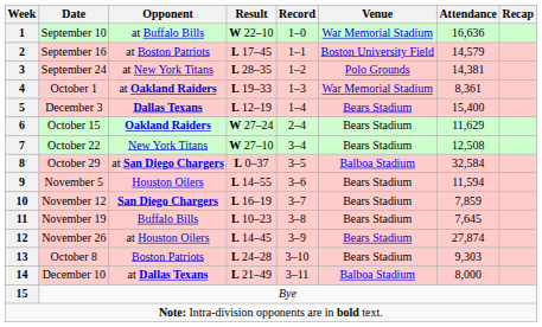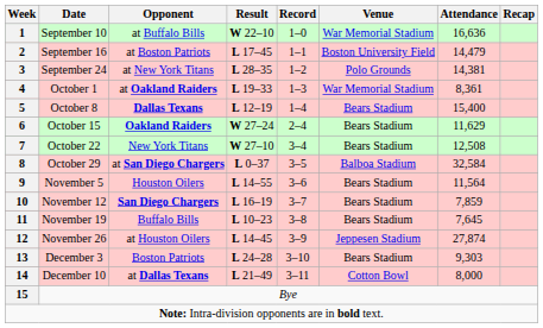2 | Attendance: 14,579 -> 14,479
5 | Date: December 3 -> October 8
9 | Attendance: 11,594 -> 11,564
12 | Venue: Bears Stadium -> Jeppesen Stadium
13 | Date: October 8 -> December 3
14 | Venue: Balboa Stadium -> Cotton Bowl
